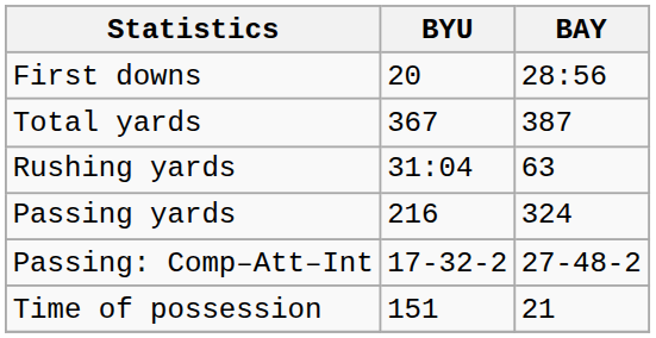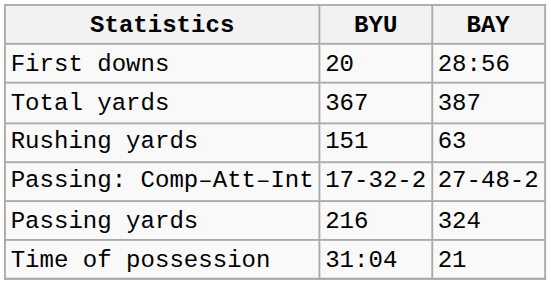Rushing yards | BYU: 31:04 -> 151
rows swapped: Passing yards <-> Passing: Comp–Att–Int
Time of possession | BYU: 151 -> 31:04
